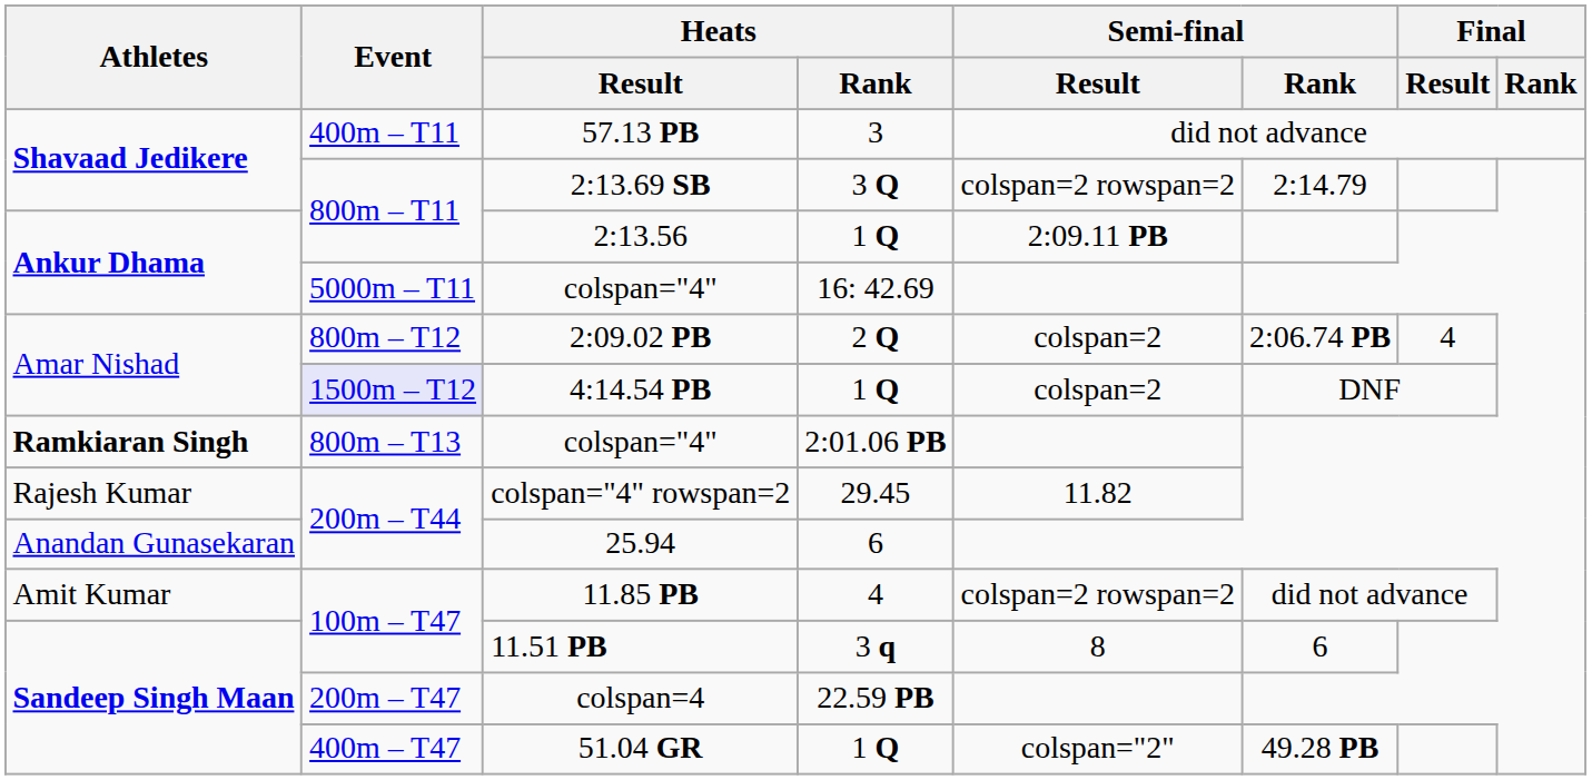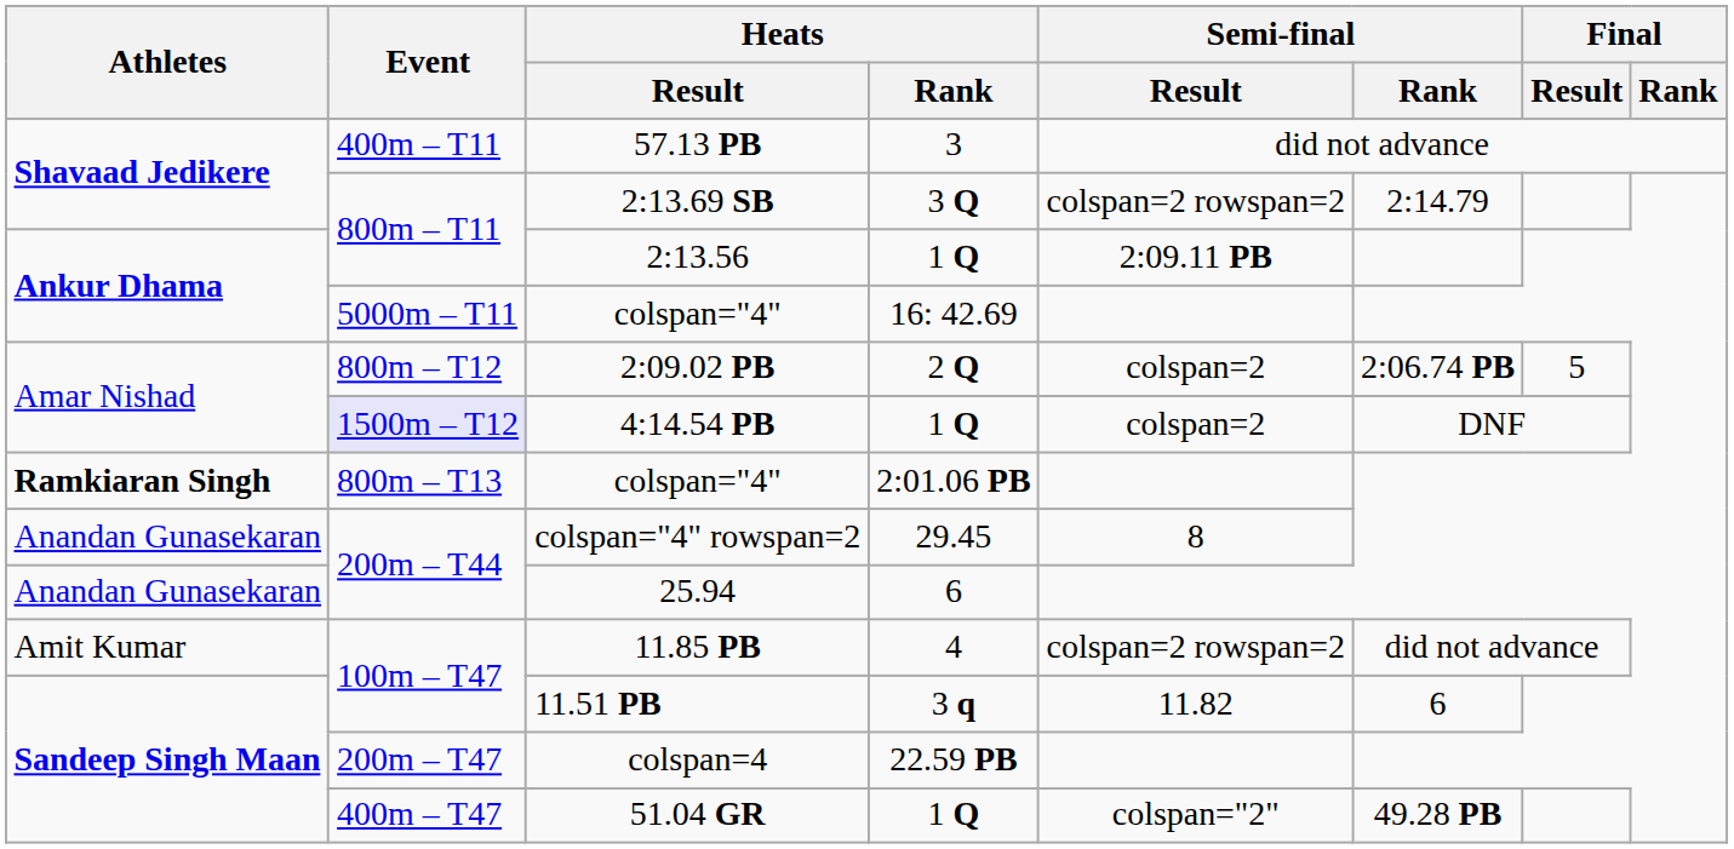2:09.02 PB | Final / Result: 4 -> 5
colspan="4" rowspan=2 | Athletes: Rajesh Kumar -> Anandan Gunasekaran
colspan="4" rowspan=2 | Semi-final / Result: 11.82 -> 8
11.51 PB | Semi-final / Result: 8 -> 11.82
